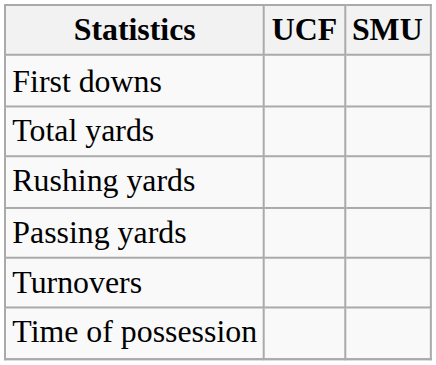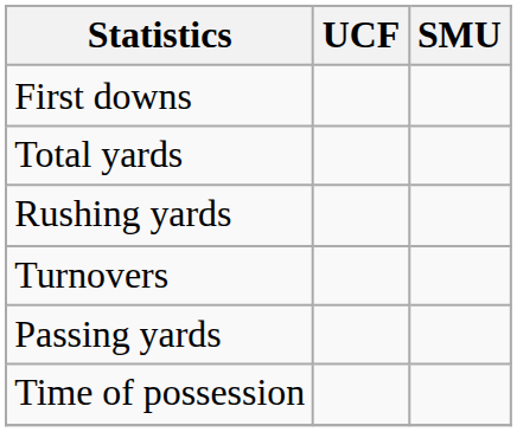rows swapped: Passing yards <-> Turnovers
